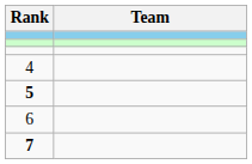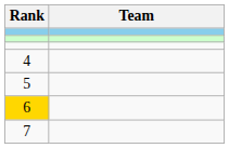row 6 | Rank: bold -> normal
row 7 | Rank: no background -> gold background
row 8 | Rank: bold -> normal
